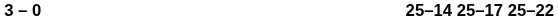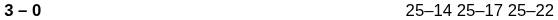row 1 | column 2: bold -> normal
